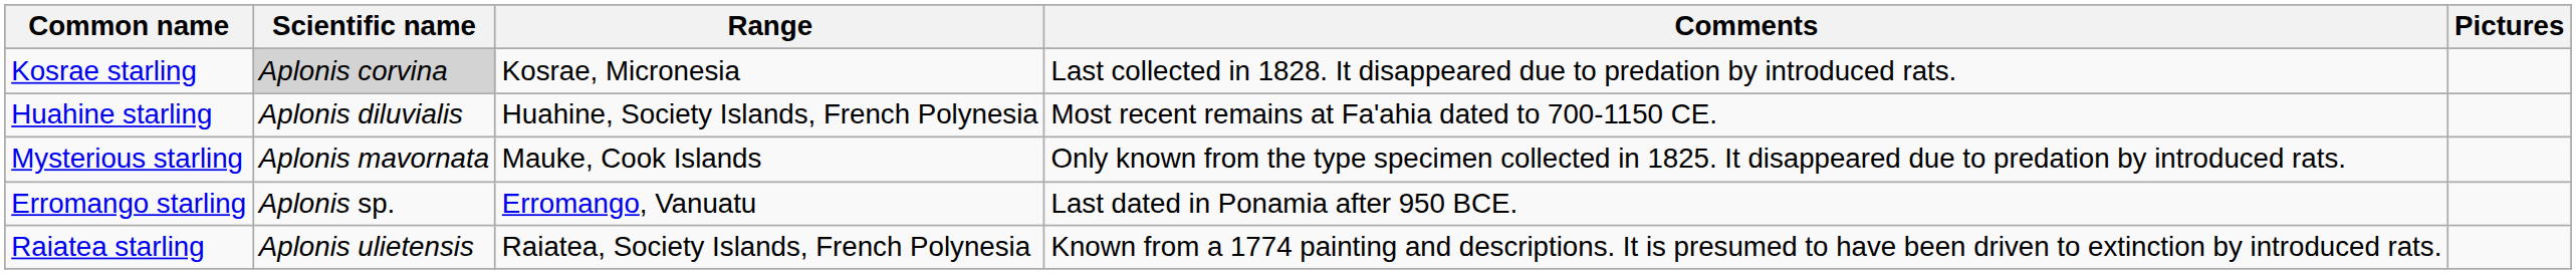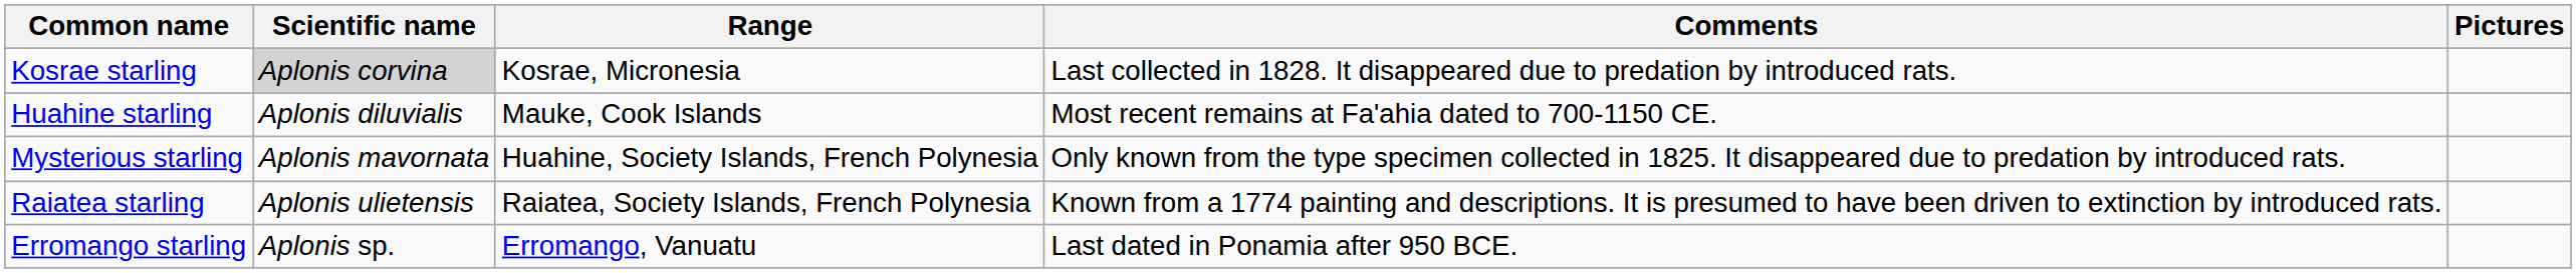Huahine starling | Range: Huahine, Society Islands, French Polynesia -> Mauke, Cook Islands
Mysterious starling | Range: Mauke, Cook Islands -> Huahine, Society Islands, French Polynesia
rows swapped: Raiatea starling <-> Erromango starling
